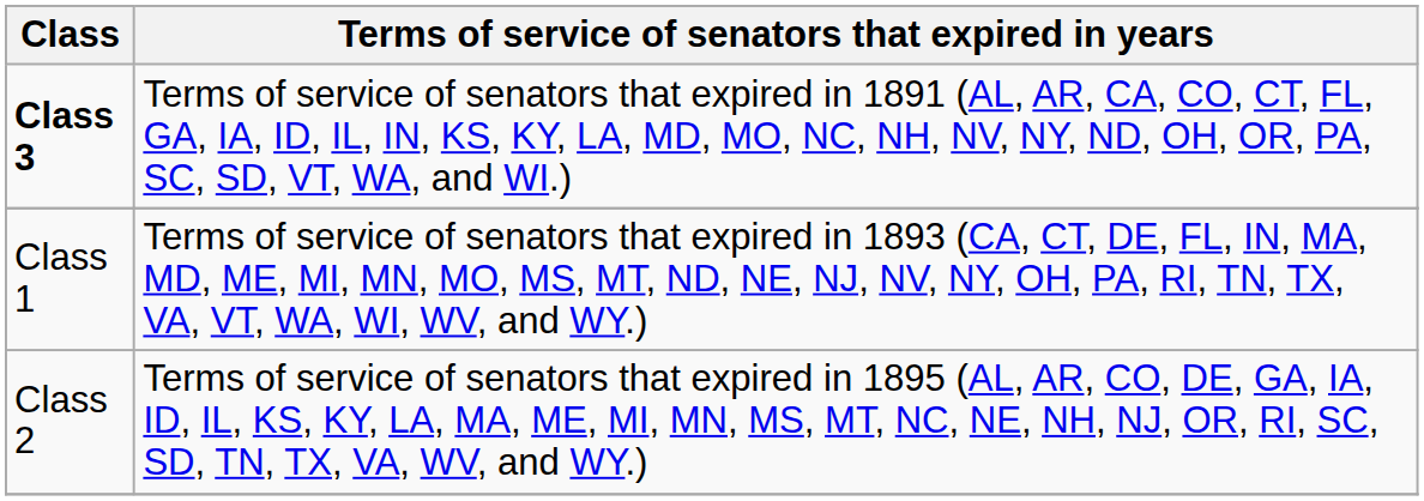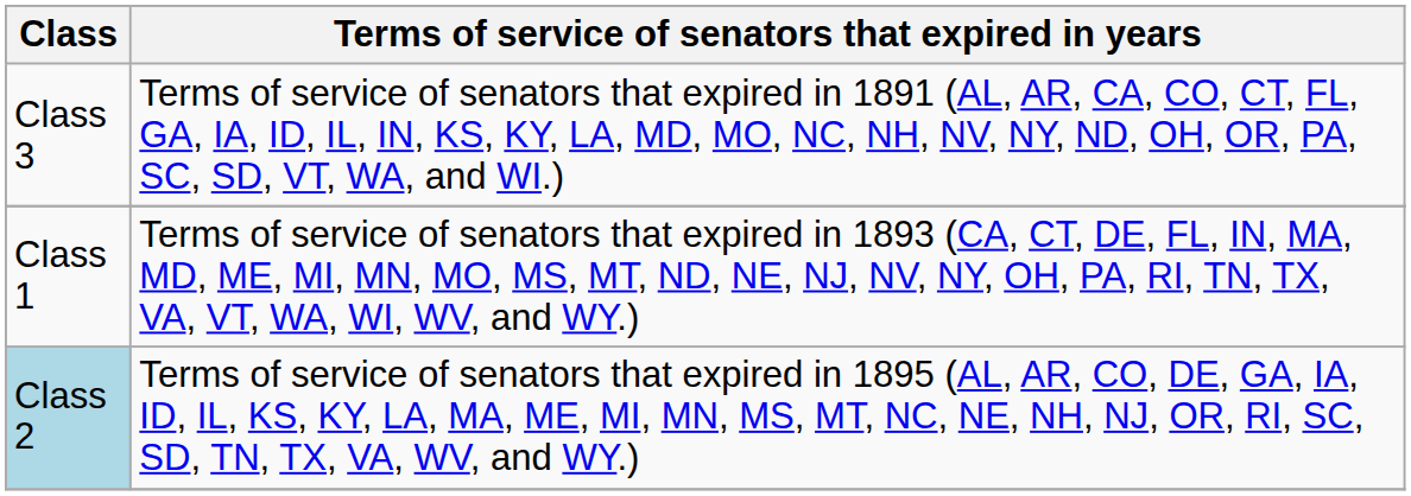Class 3 | Class: bold -> normal
Class 2 | Class: no background -> lightblue background
